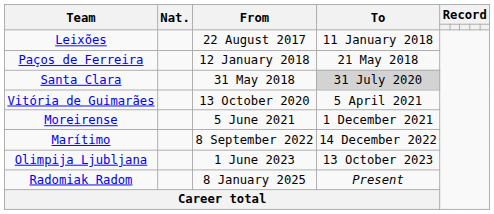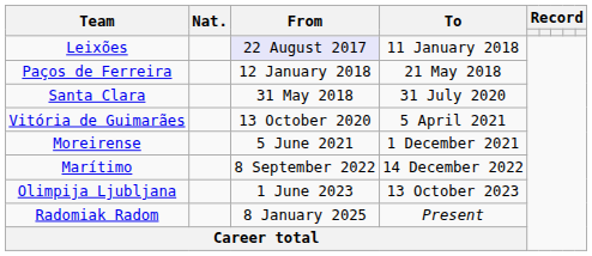Leixões | From: no background -> lavender background
Santa Clara | To: lightgrey background -> no background
